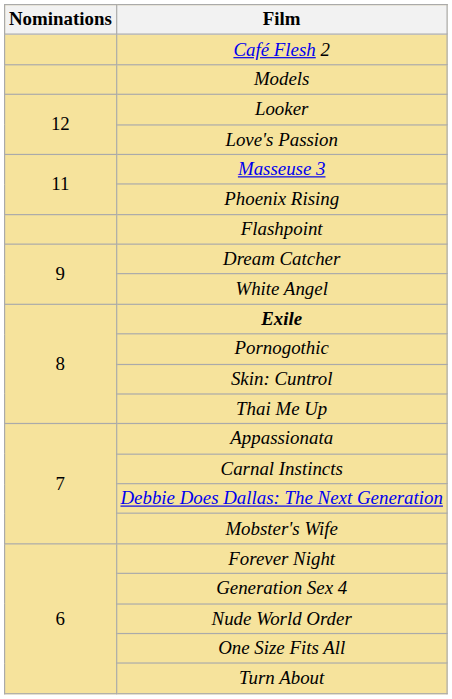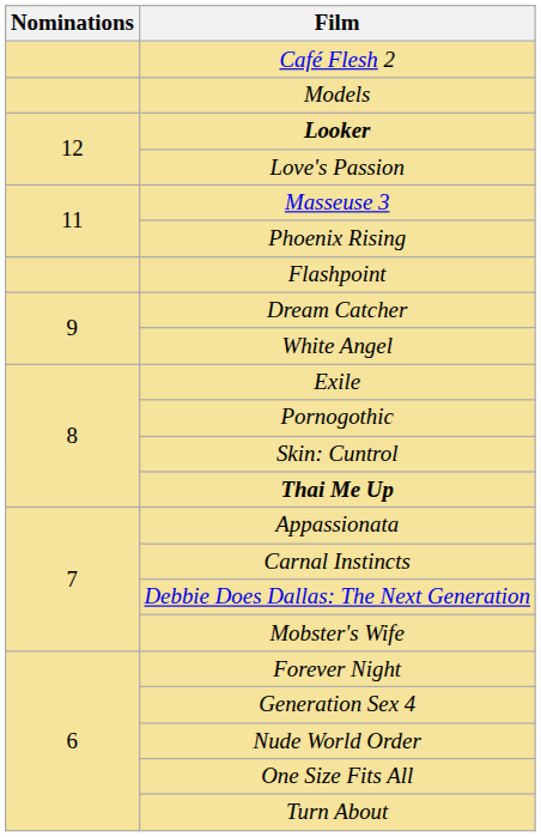Looker | Film: normal -> bold
Exile | Film: bold -> normal
Thai Me Up | Film: normal -> bold
